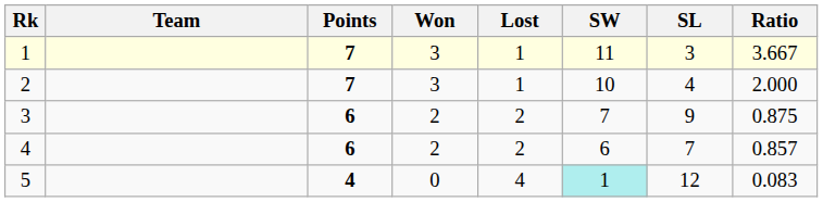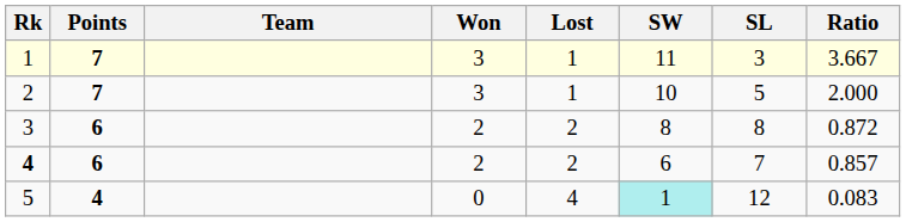columns swapped: Team <-> Points
row 3 | SL: 4 -> 5
row 4 | SW: 7 -> 8
row 4 | SL: 9 -> 8
row 4 | Ratio: 0.875 -> 0.872
row 5 | Rk: normal -> bold
